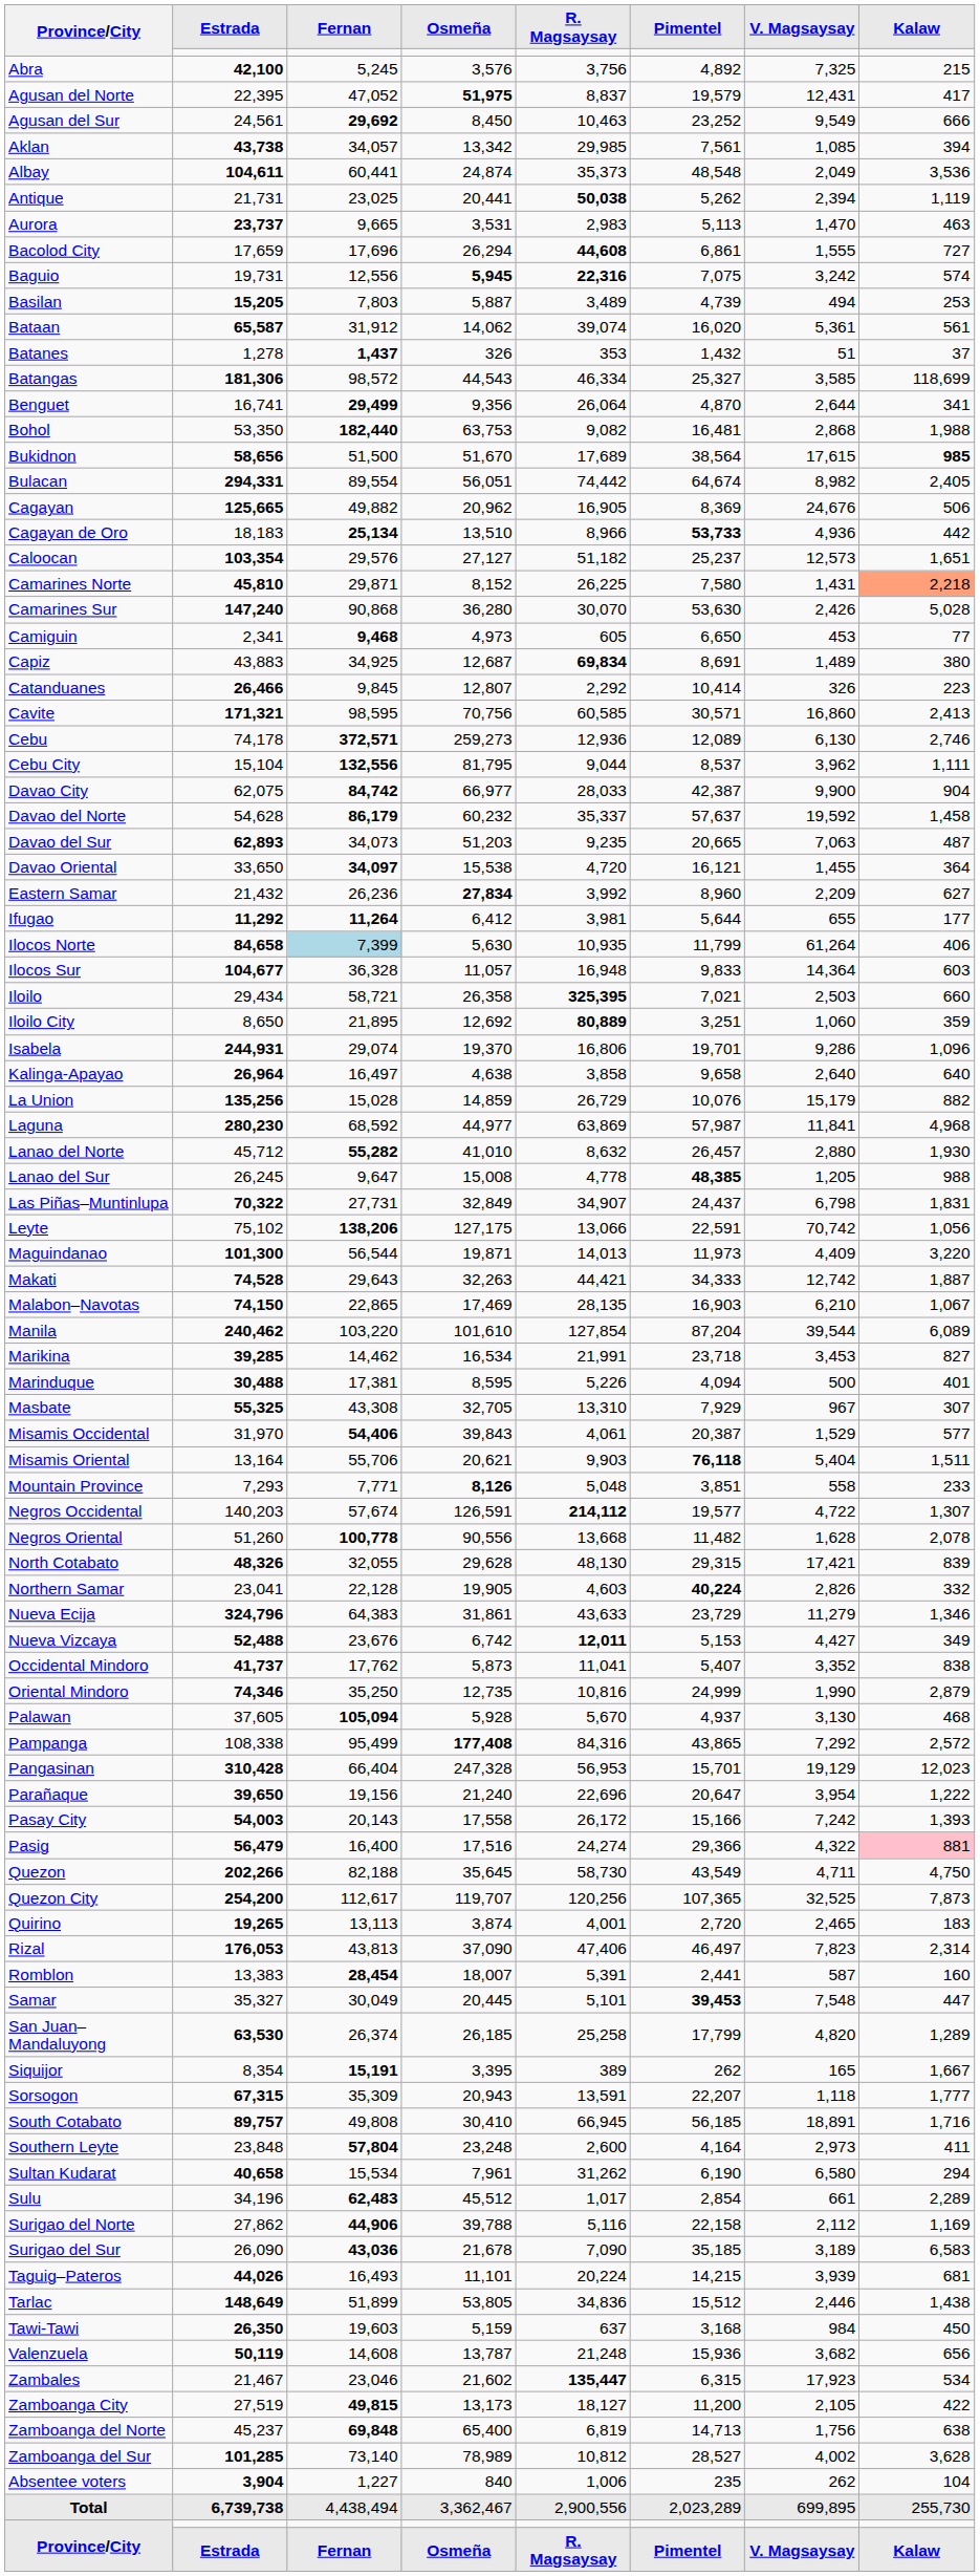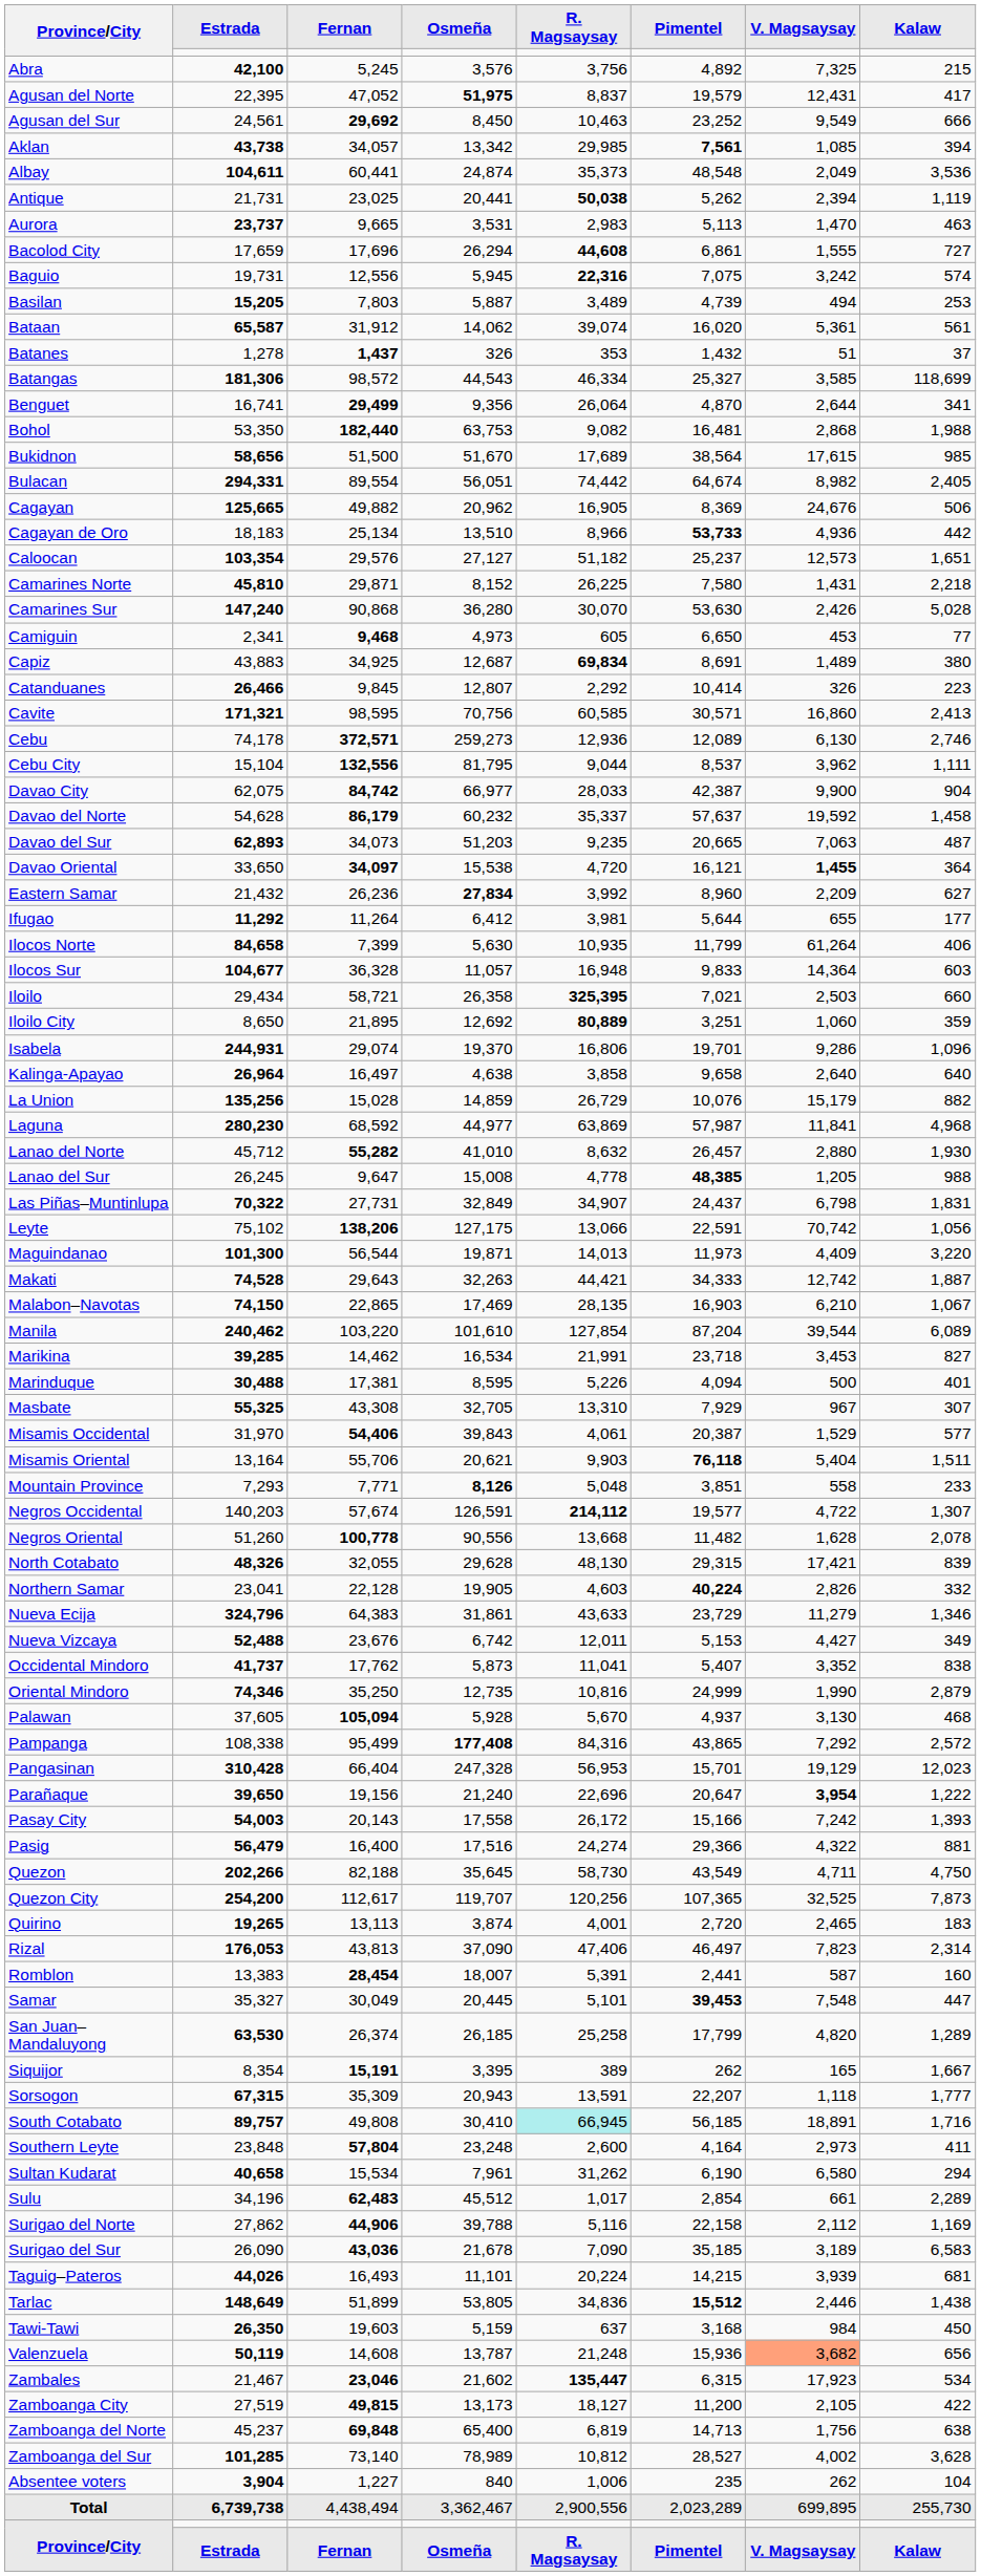Aklan | Pimentel: normal -> bold
Baguio | Osmeña: bold -> normal
Bukidnon | Kalaw: bold -> normal
Cagayan de Oro | Fernan: bold -> normal
Camarines Norte | Kalaw: lightsalmon background -> no background
Davao Oriental | V. Magsaysay: normal -> bold
Ifugao | Fernan: bold -> normal
Ilocos Norte | Fernan: lightblue background -> no background
Nueva Vizcaya | R. Magsaysay: bold -> normal
Parañaque | V. Magsaysay: normal -> bold
Pasig | Kalaw: pink background -> no background
South Cotabato | R. Magsaysay: no background -> paleturquoise background
Tarlac | Pimentel: normal -> bold
Valenzuela | V. Magsaysay: no background -> lightsalmon background
Zambales | Fernan: normal -> bold
